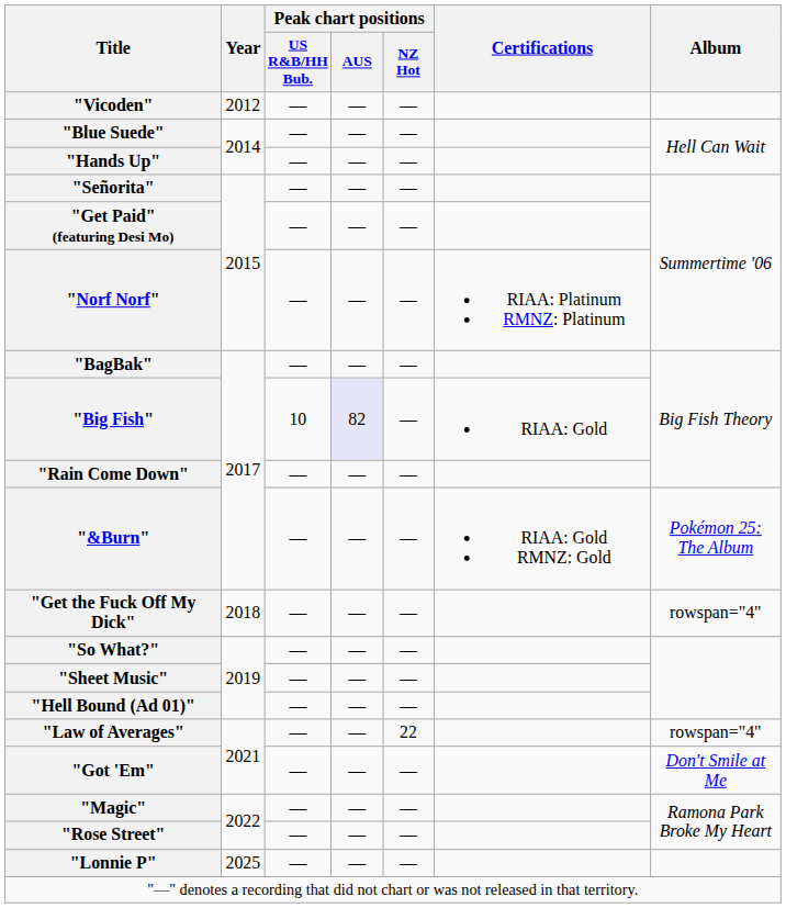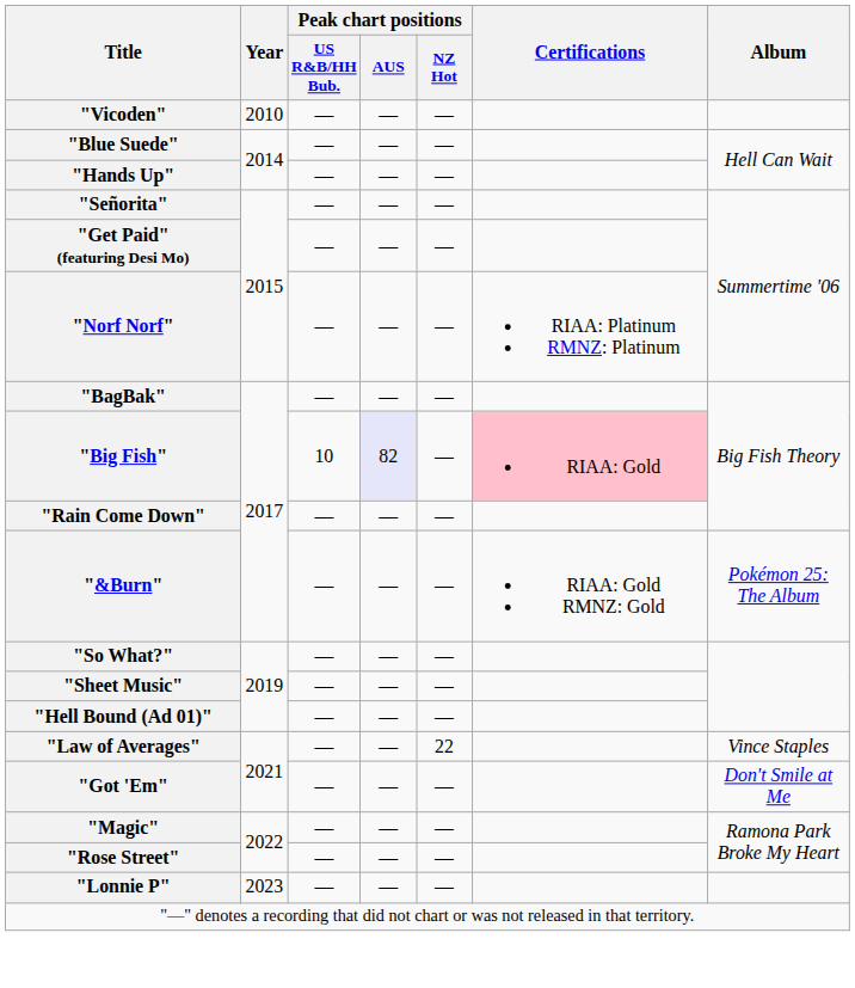"Vicoden" | Year: 2012 -> 2010
"Big Fish" | Certifications: no background -> pink background
- row: "Get the Fuck Off My Dick" | 2018 | — | — | — | rowspan="4"
"Law of Averages" | Album: rowspan="4" -> Vince Staples
"Lonnie P" | Year: 2025 -> 2023
